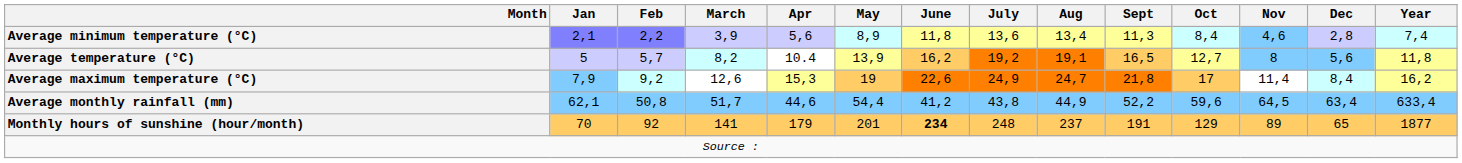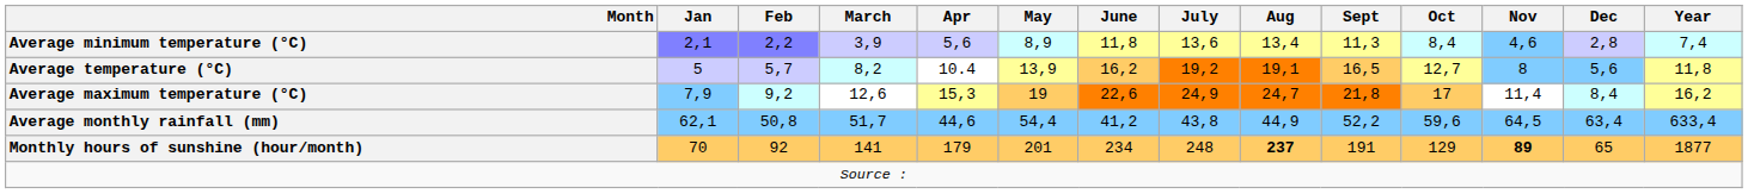Monthly hours of sunshine (hour/month) | June: bold -> normal
Monthly hours of sunshine (hour/month) | Aug: normal -> bold
Monthly hours of sunshine (hour/month) | Nov: normal -> bold
